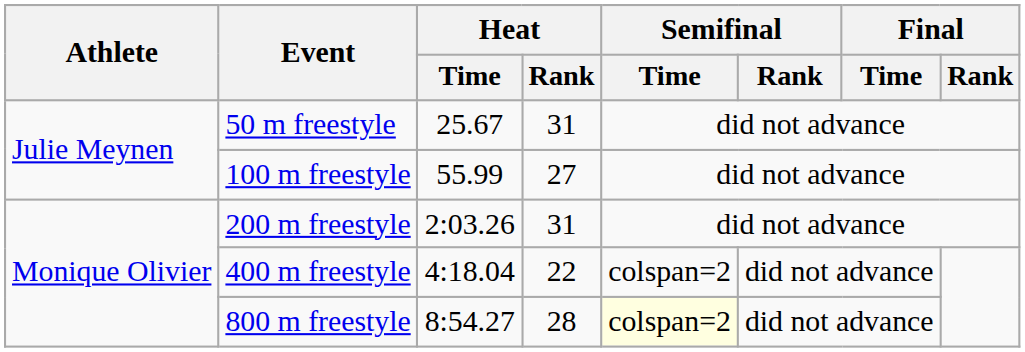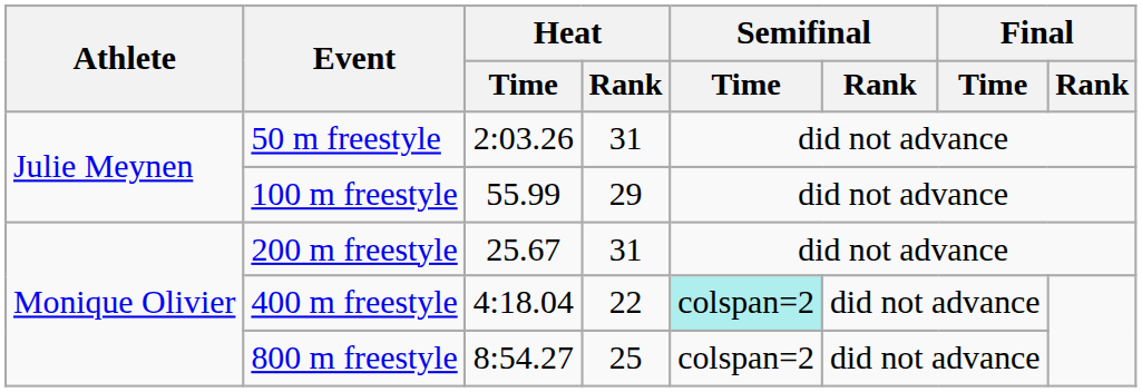50 m freestyle | Heat / Time: 25.67 -> 2:03.26
100 m freestyle | Heat / Rank: 27 -> 29
200 m freestyle | Heat / Time: 2:03.26 -> 25.67
400 m freestyle | Semifinal / Time: no background -> paleturquoise background
800 m freestyle | Heat / Rank: 28 -> 25
800 m freestyle | Semifinal / Time: lightyellow background -> no background
